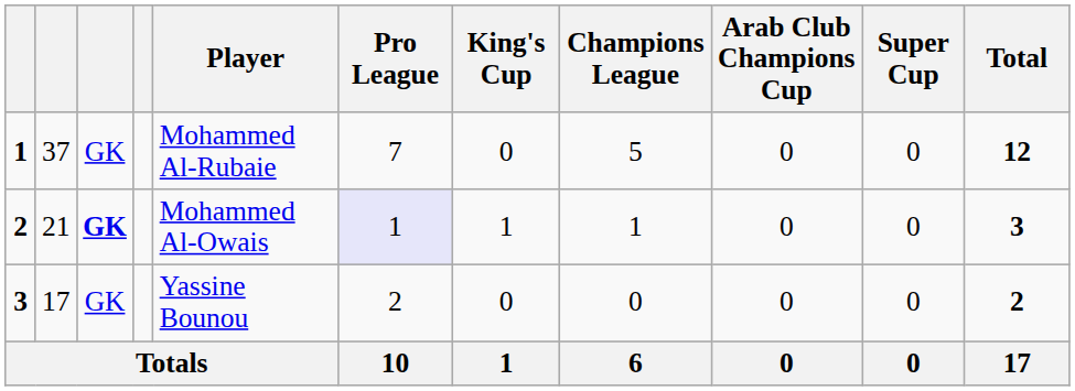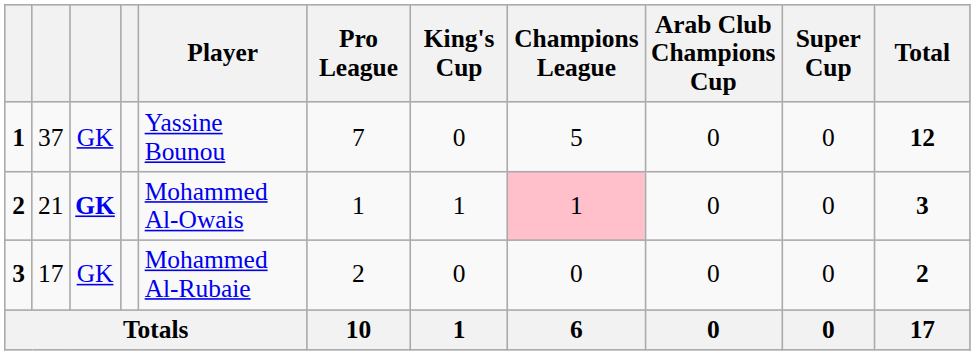row 2 | Player: Mohammed Al-Rubaie -> Yassine Bounou
row 3 | Pro League: lavender background -> no background
row 3 | Champions League: no background -> pink background
row 4 | Player: Yassine Bounou -> Mohammed Al-Rubaie
